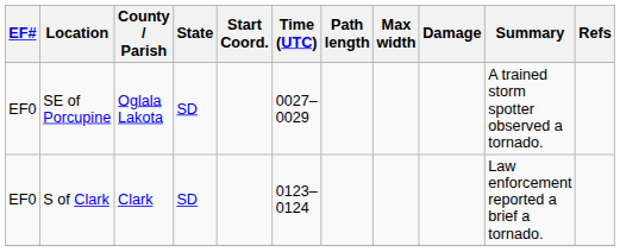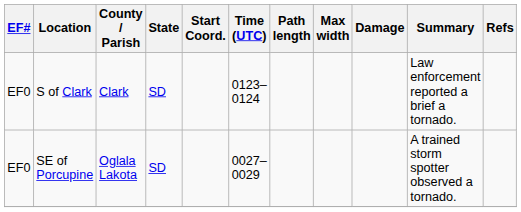rows swapped: SE of Porcupine <-> S of Clark
